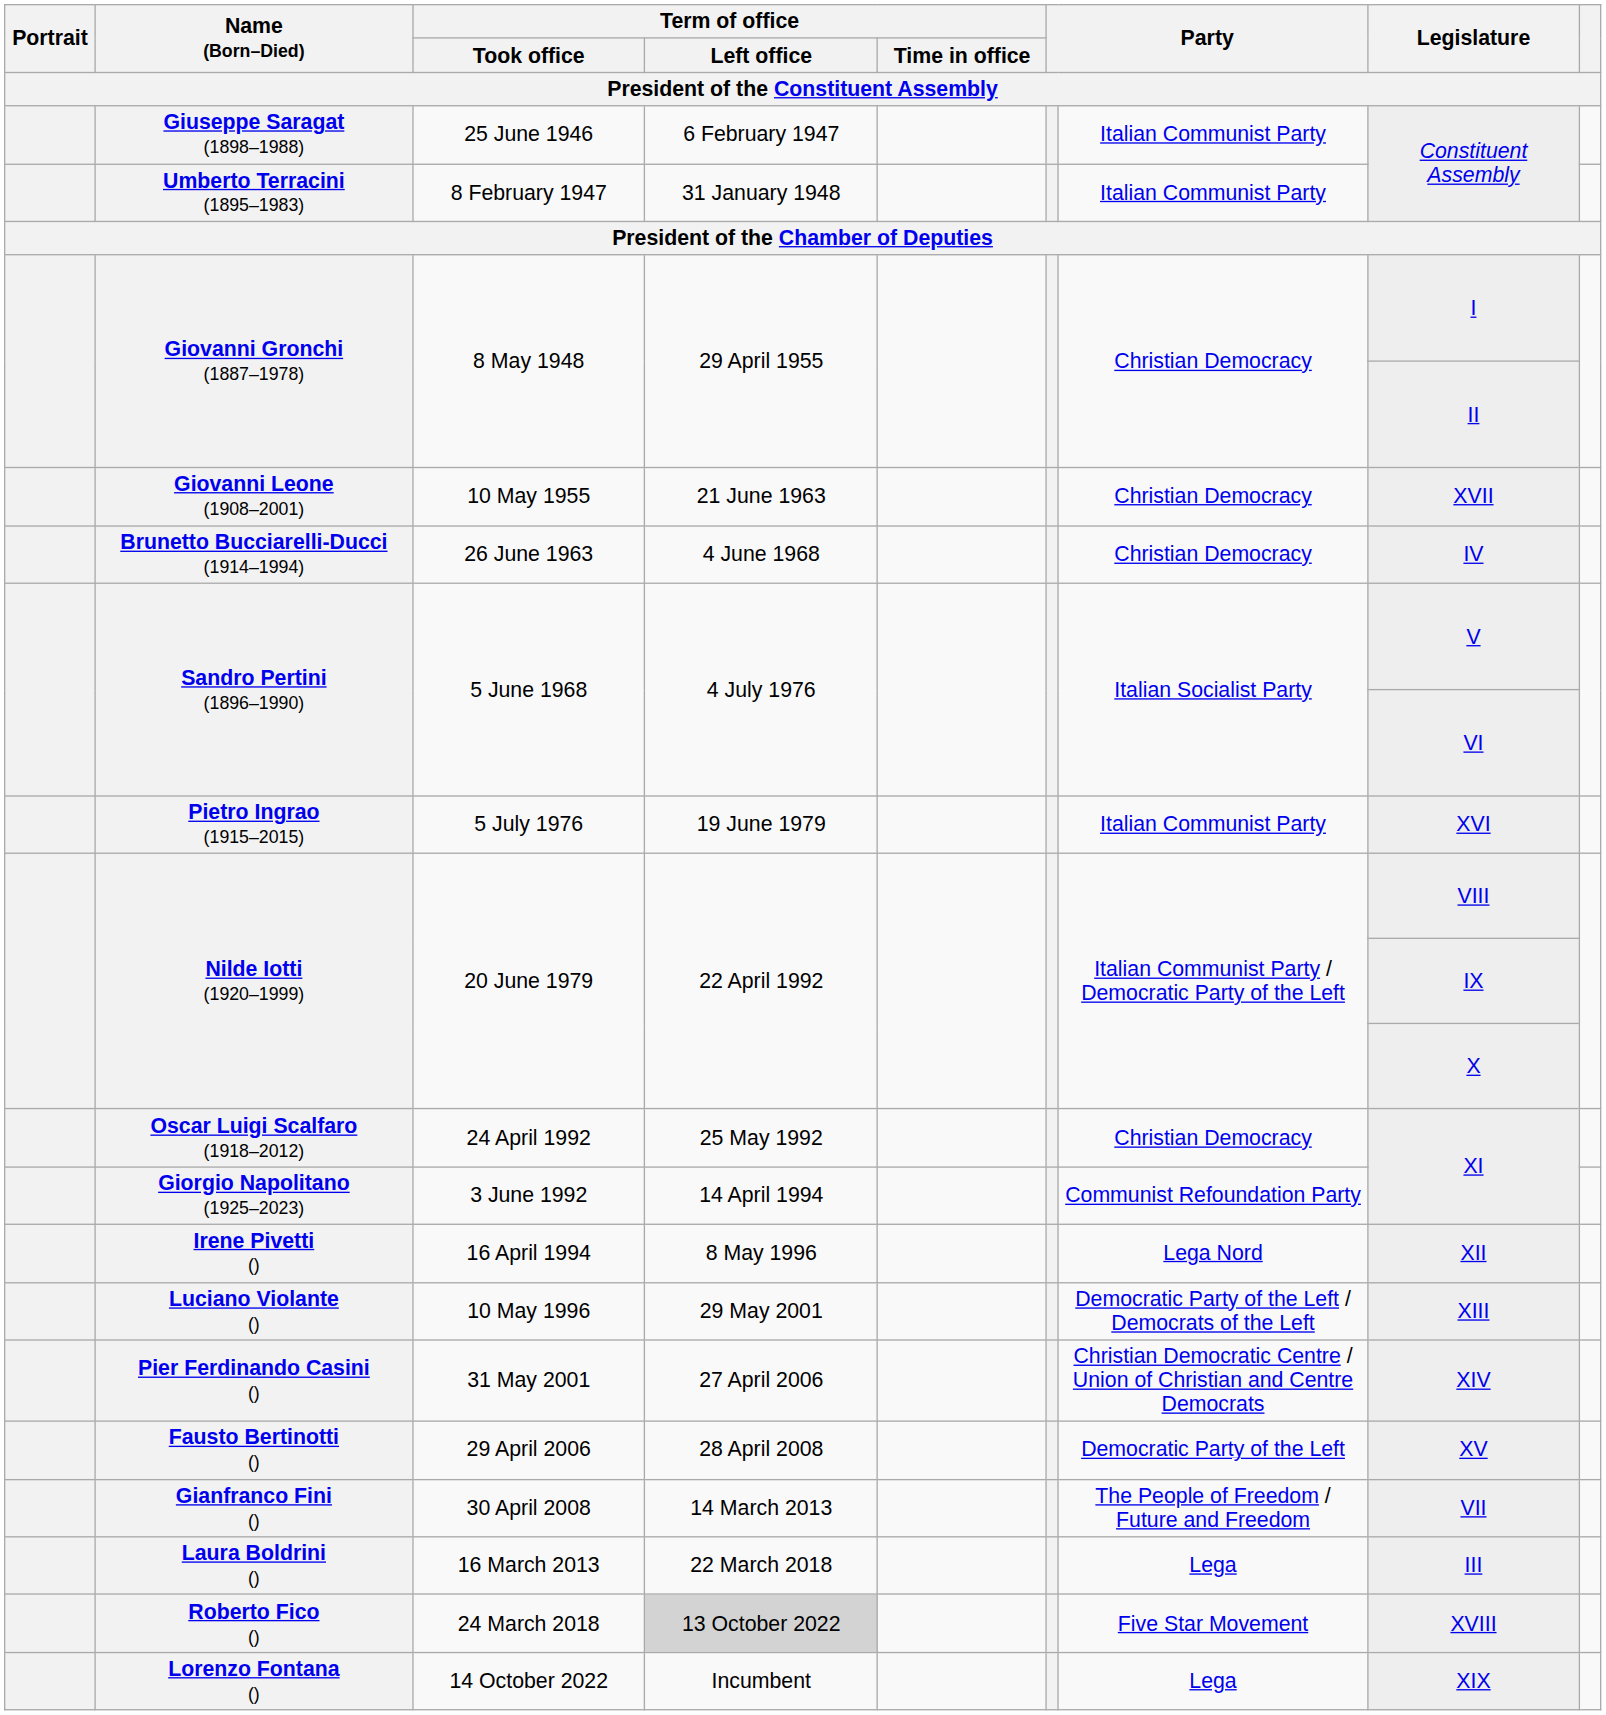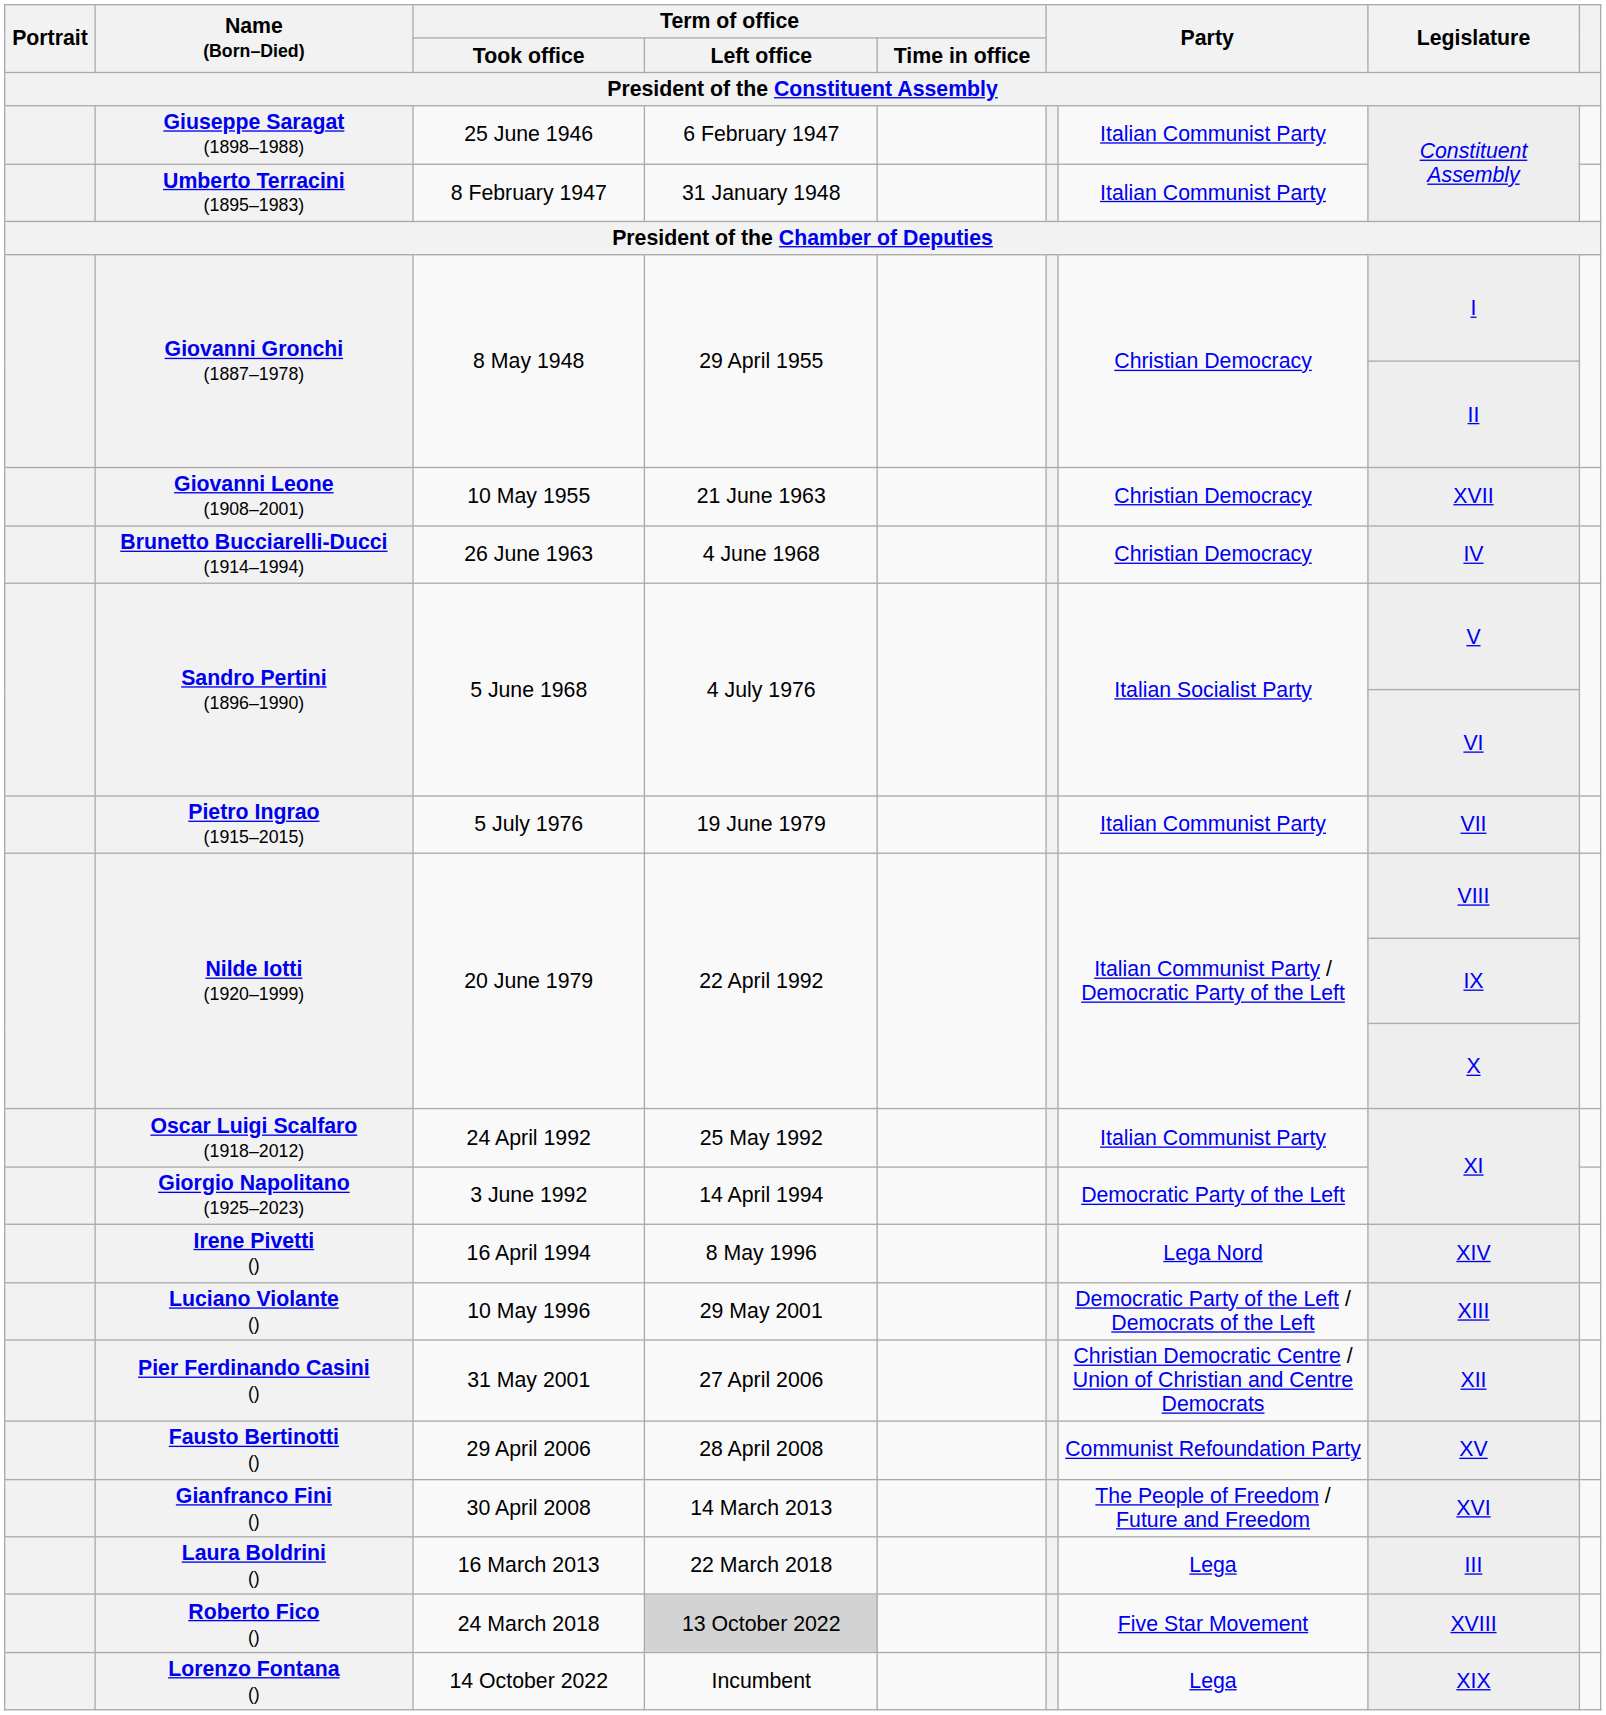Pietro Ingrao (1915–2015) | Legislature / President of the Constituent Assembly: XVI -> VII
Oscar Luigi Scalfaro (1918–2012) | column 7: Christian Democracy -> Italian Communist Party
Giorgio Napolitano (1925–2023) | column 7: Communist Refoundation Party -> Democratic Party of the Left
Irene Pivetti () | Legislature / President of the Constituent Assembly: XII -> XIV
Pier Ferdinando Casini () | Legislature / President of the Constituent Assembly: XIV -> XII
Fausto Bertinotti () | column 7: Democratic Party of the Left -> Communist Refoundation Party
Gianfranco Fini () | Legislature / President of the Constituent Assembly: VII -> XVI
